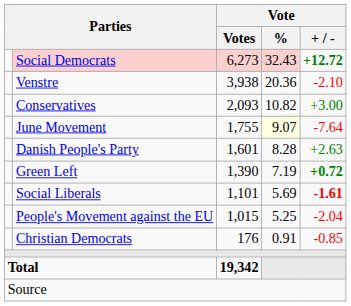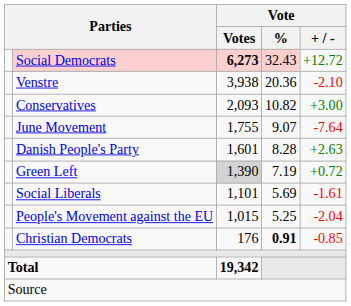Social Democrats | Vote / Votes: normal -> bold
Social Democrats | Vote / + / -: bold -> normal
June Movement | Vote / %: lightyellow background -> no background
Green Left | Vote / Votes: no background -> lightgrey background
Green Left | Vote / + / -: bold -> normal
Social Liberals | Vote / + / -: bold -> normal
Christian Democrats | Vote / %: normal -> bold
